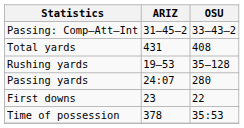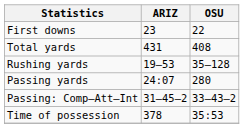rows swapped: First downs <-> Passing: Comp–Att–Int
